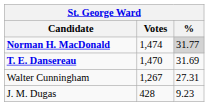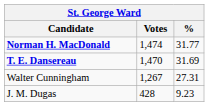Norman H. MacDonald | %: lightgrey background -> no background
